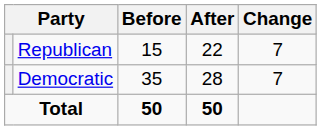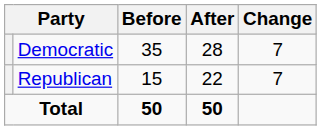rows swapped: Democratic <-> Republican
